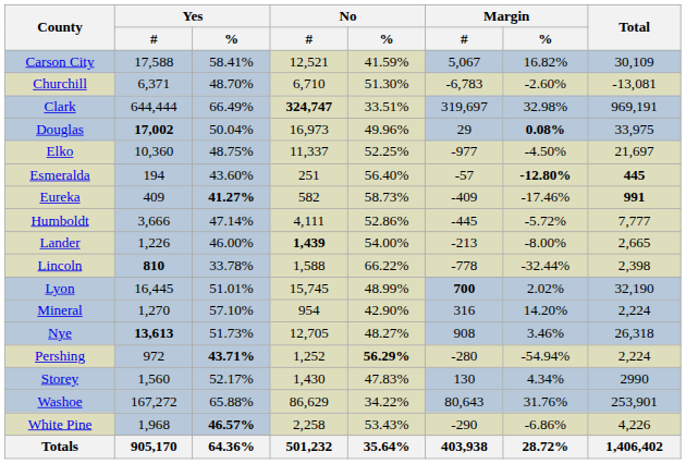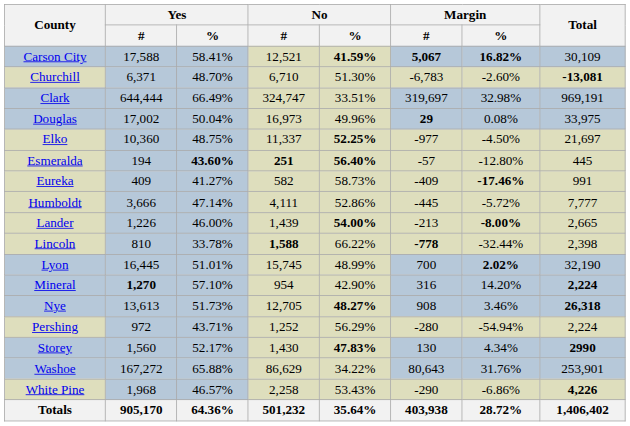Carson City | No / %: normal -> bold
Carson City | Margin / #: normal -> bold
Carson City | Margin / %: normal -> bold
Churchill | Total: normal -> bold
Clark | No / #: bold -> normal
Douglas | Yes / #: bold -> normal
Douglas | Margin / #: normal -> bold
Douglas | Margin / %: bold -> normal
Elko | No / %: normal -> bold
Esmeralda | Yes / %: normal -> bold
Esmeralda | No / #: normal -> bold
Esmeralda | No / %: normal -> bold
Esmeralda | Margin / %: bold -> normal
Esmeralda | Total: bold -> normal
Eureka | Yes / %: bold -> normal
Eureka | Margin / %: normal -> bold
Eureka | Total: bold -> normal
Lander | No / #: bold -> normal
Lander | No / %: normal -> bold
Lander | Margin / %: normal -> bold
Lincoln | Yes / #: bold -> normal
Lincoln | No / #: normal -> bold
Lincoln | Margin / #: normal -> bold
Lyon | Margin / #: bold -> normal
Lyon | Margin / %: normal -> bold
Mineral | Yes / #: normal -> bold
Mineral | Total: normal -> bold
Nye | Yes / #: bold -> normal
Nye | No / %: normal -> bold
Nye | Total: normal -> bold
Pershing | Yes / %: bold -> normal
Pershing | No / %: bold -> normal
Storey | No / %: normal -> bold
Storey | Total: normal -> bold
White Pine | Yes / %: bold -> normal
White Pine | Total: normal -> bold
